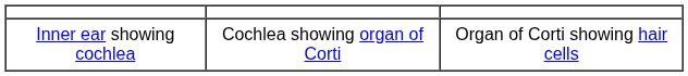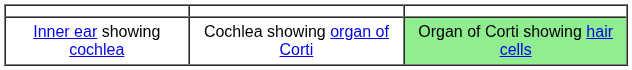Inner ear showing cochlea | column 3: no background -> lightgreen background
